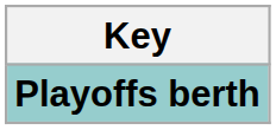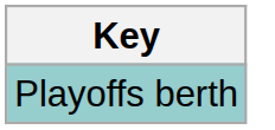row 2 | column 1: bold -> normal
